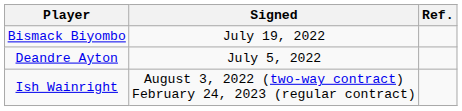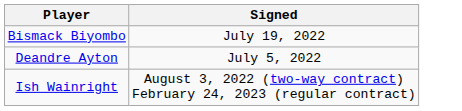- column: Ref.
